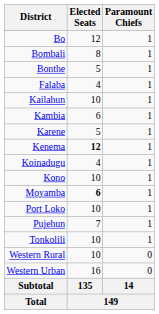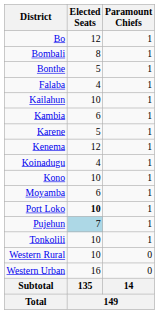Kenema | Elected Seats: bold -> normal
Moyamba | Elected Seats: bold -> normal
Port Loko | Elected Seats: normal -> bold
Pujehun | Elected Seats: no background -> lightblue background
